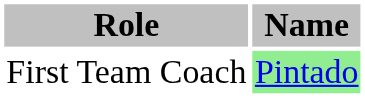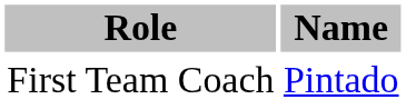First Team Coach | Name: lightgreen background -> no background
